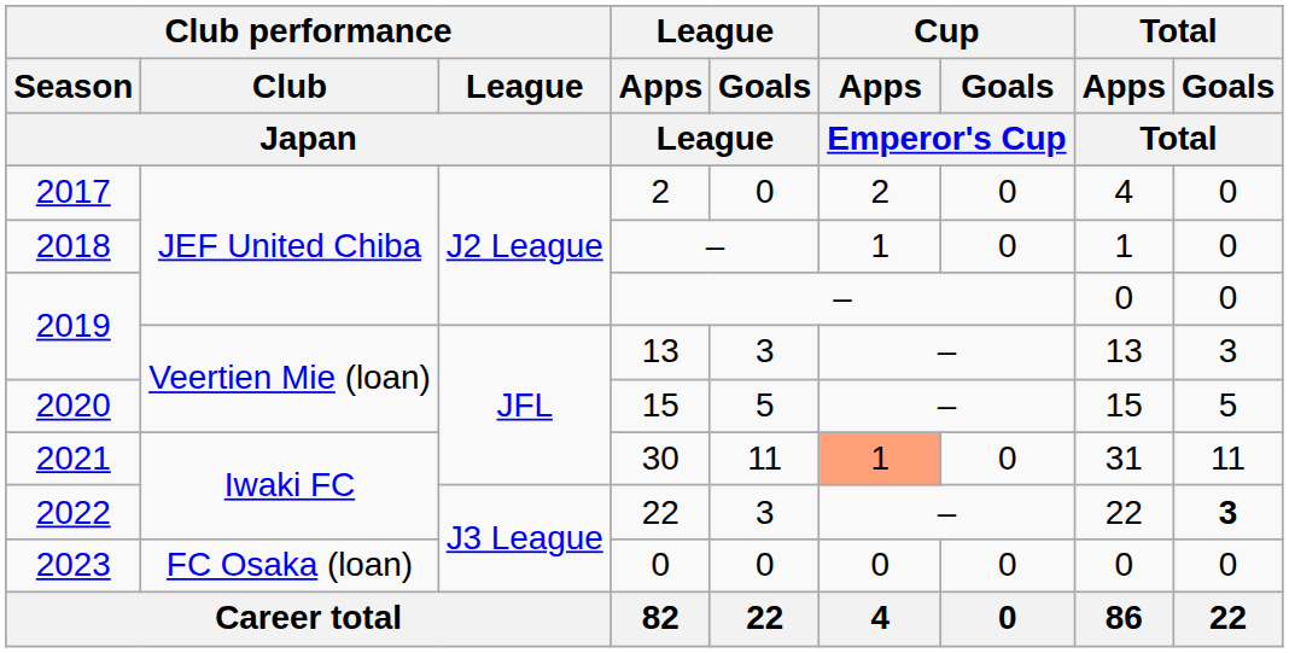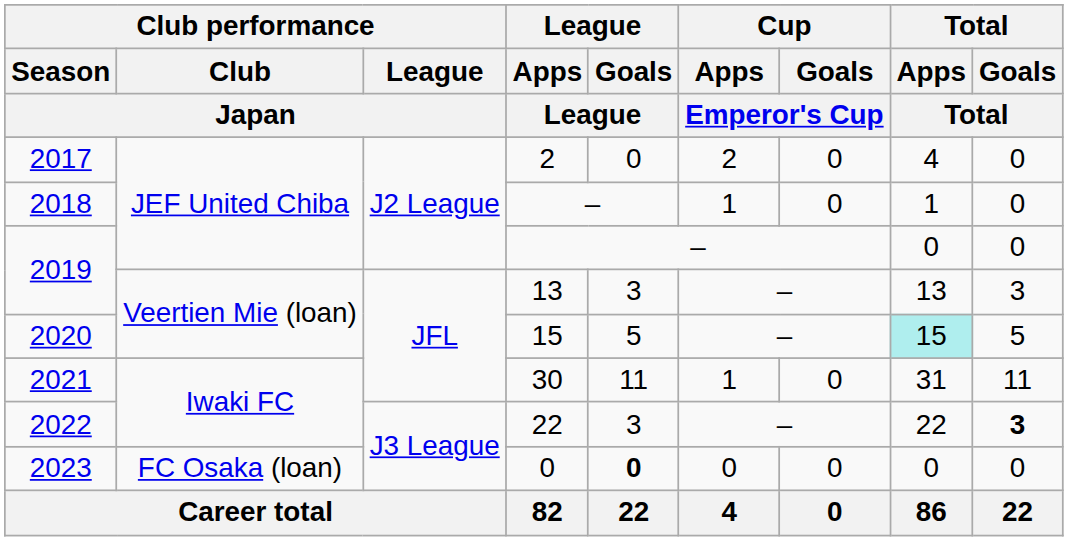2020 | Total / Apps / Total: no background -> paleturquoise background
2021 | Cup / Apps / Emperor's Cup: lightsalmon background -> no background
2023 | League / Goals / League: normal -> bold
